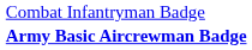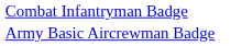row 2 | column 1: bold -> normal
